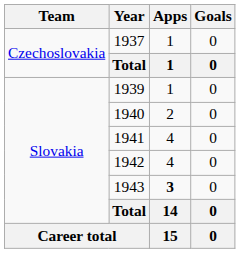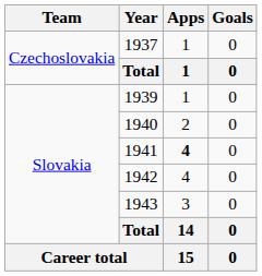1941 | Apps: normal -> bold
1943 | Apps: bold -> normal
